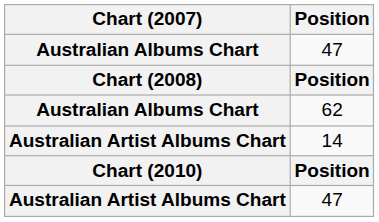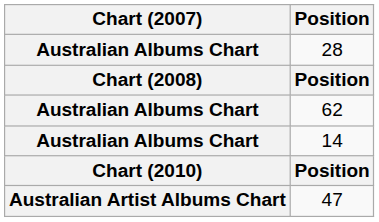row 2 | Position: 47 -> 28
row 5 | Chart (2007): Australian Artist Albums Chart -> Australian Albums Chart
